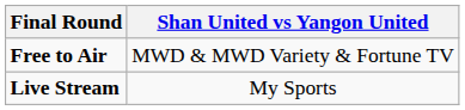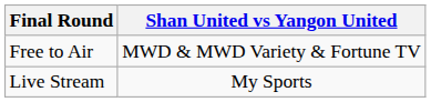Free to Air | Final Round: bold -> normal
Live Stream | Final Round: bold -> normal
